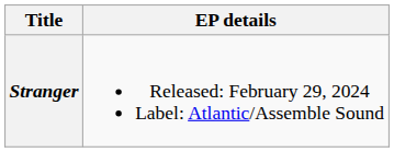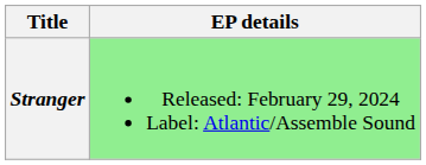Stranger | EP details: no background -> lightgreen background
